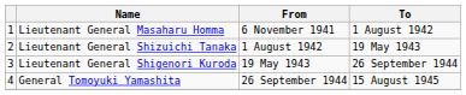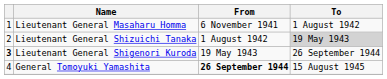Lieutenant General Shizuichi Tanaka | To: no background -> lightgrey background
Lieutenant General Shigenori Kuroda | column 1: normal -> bold
General Tomoyuki Yamashita | From: normal -> bold
